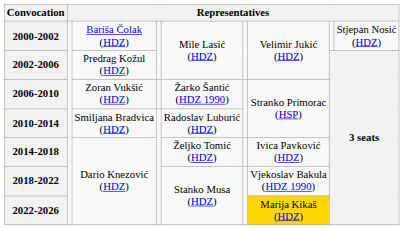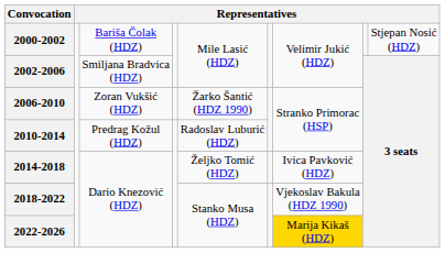2002-2006 | column 3: Predrag Kožul (HDZ) -> Smiljana Bradvica (HDZ)
2010-2014 | column 3: Smiljana Bradvica (HDZ) -> Predrag Kožul (HDZ)
